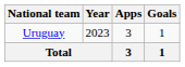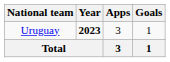Uruguay | Year: normal -> bold
